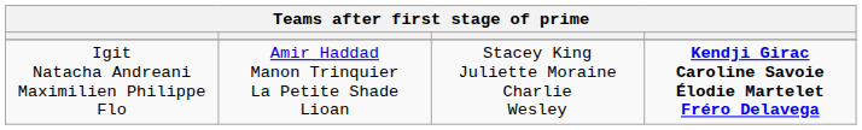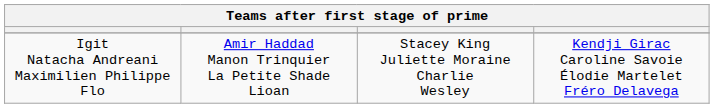Igit Natacha Andreani Maximilien Philippe Flo | column 4: bold -> normal
